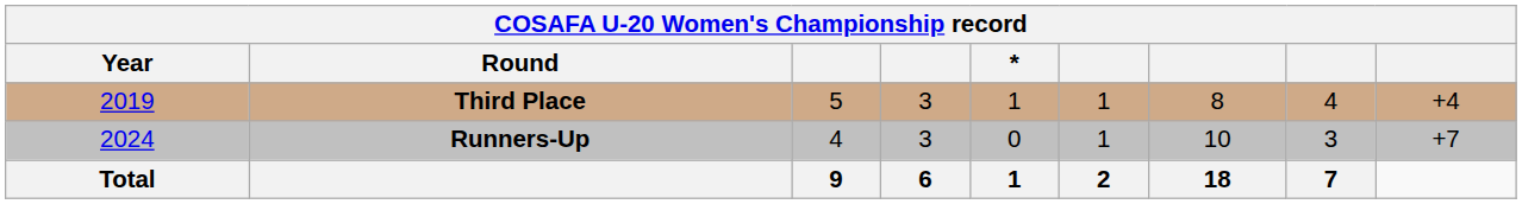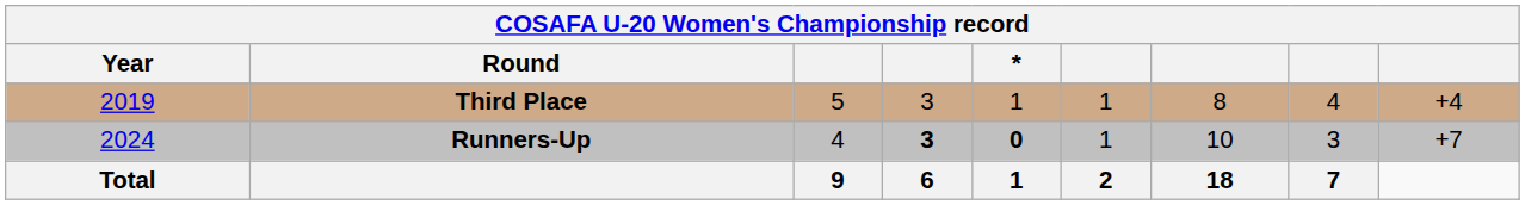Runners-Up | column 4: normal -> bold
Runners-Up | *: normal -> bold
